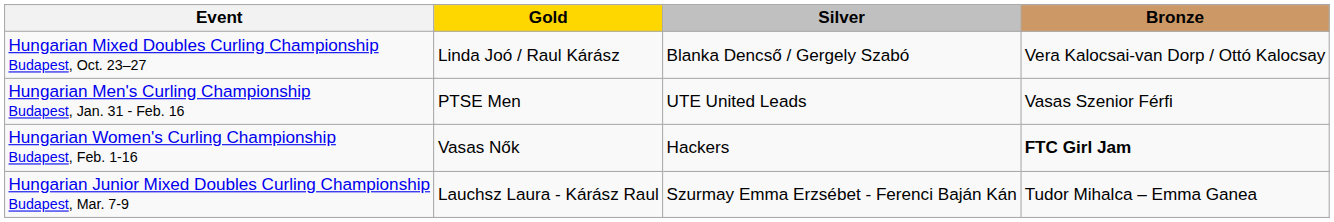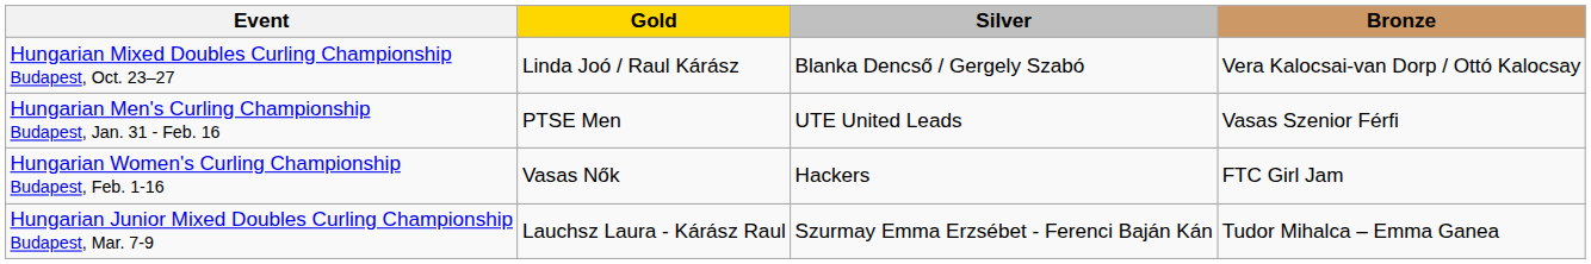Hungarian Women's Curling Championship Budapest, Feb. 1-16 | Bronze: bold -> normal
